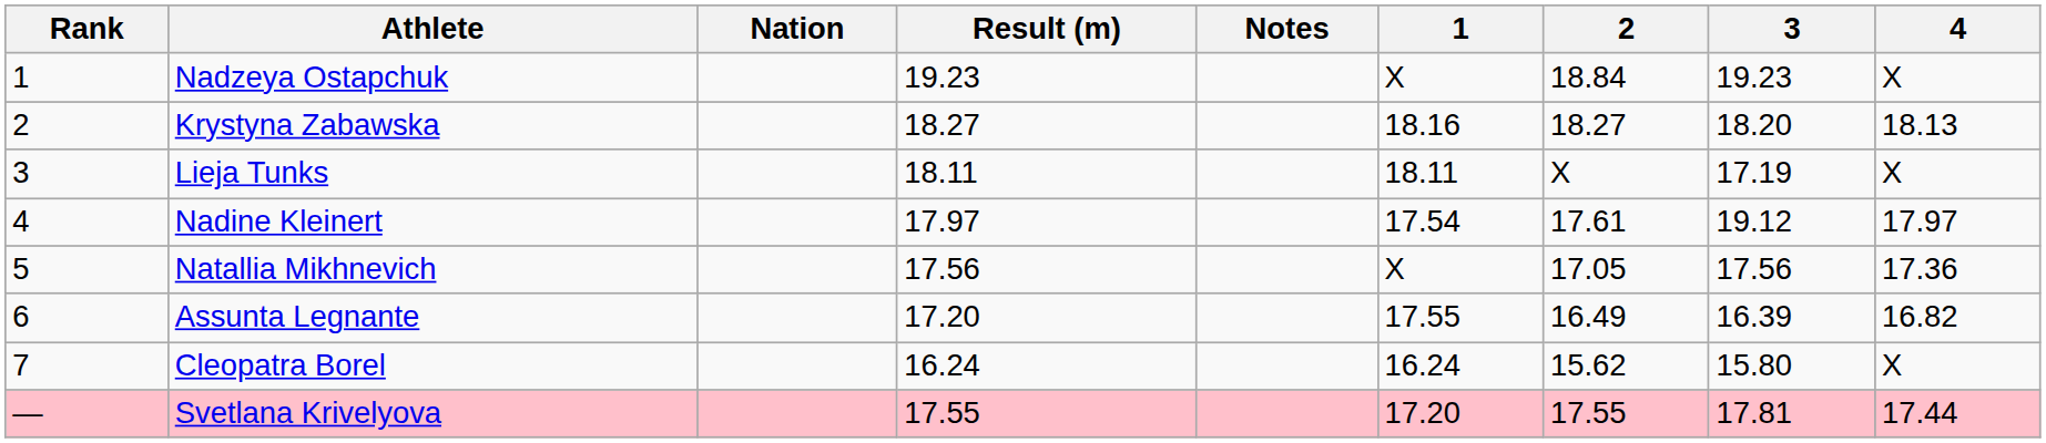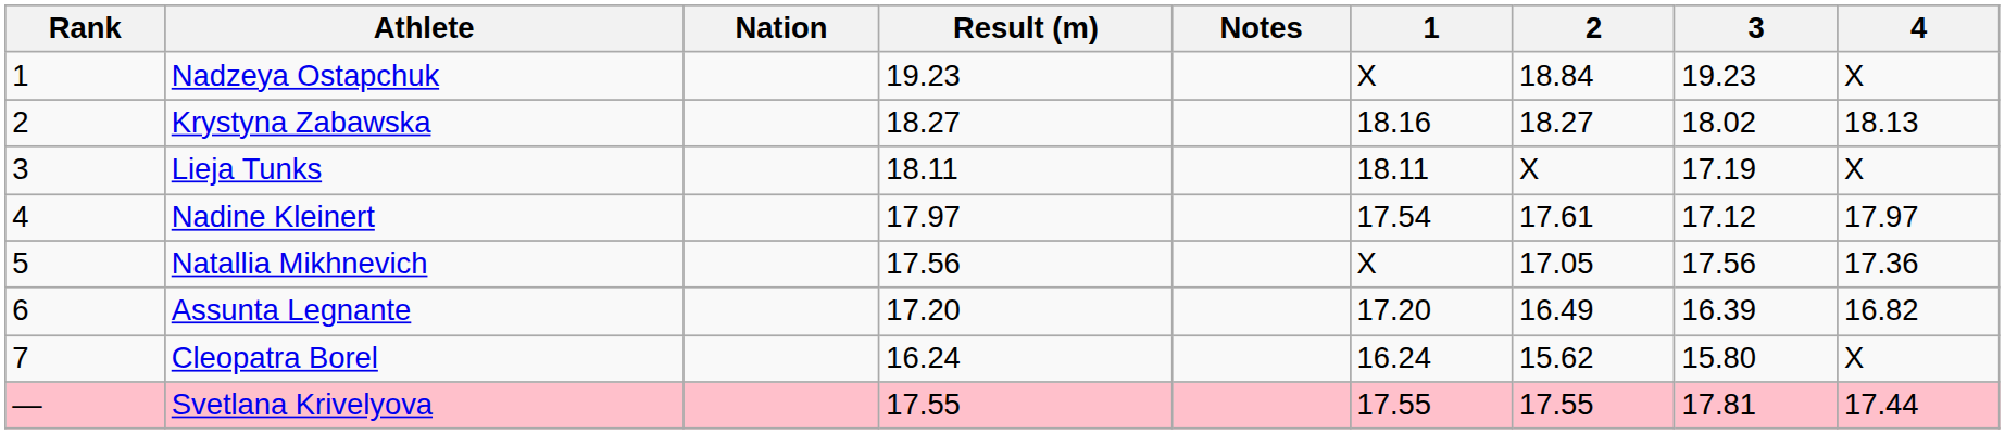Krystyna Zabawska | 3: 18.20 -> 18.02
Nadine Kleinert | 3: 19.12 -> 17.12
Assunta Legnante | 1: 17.55 -> 17.20
Svetlana Krivelyova | 1: 17.20 -> 17.55
